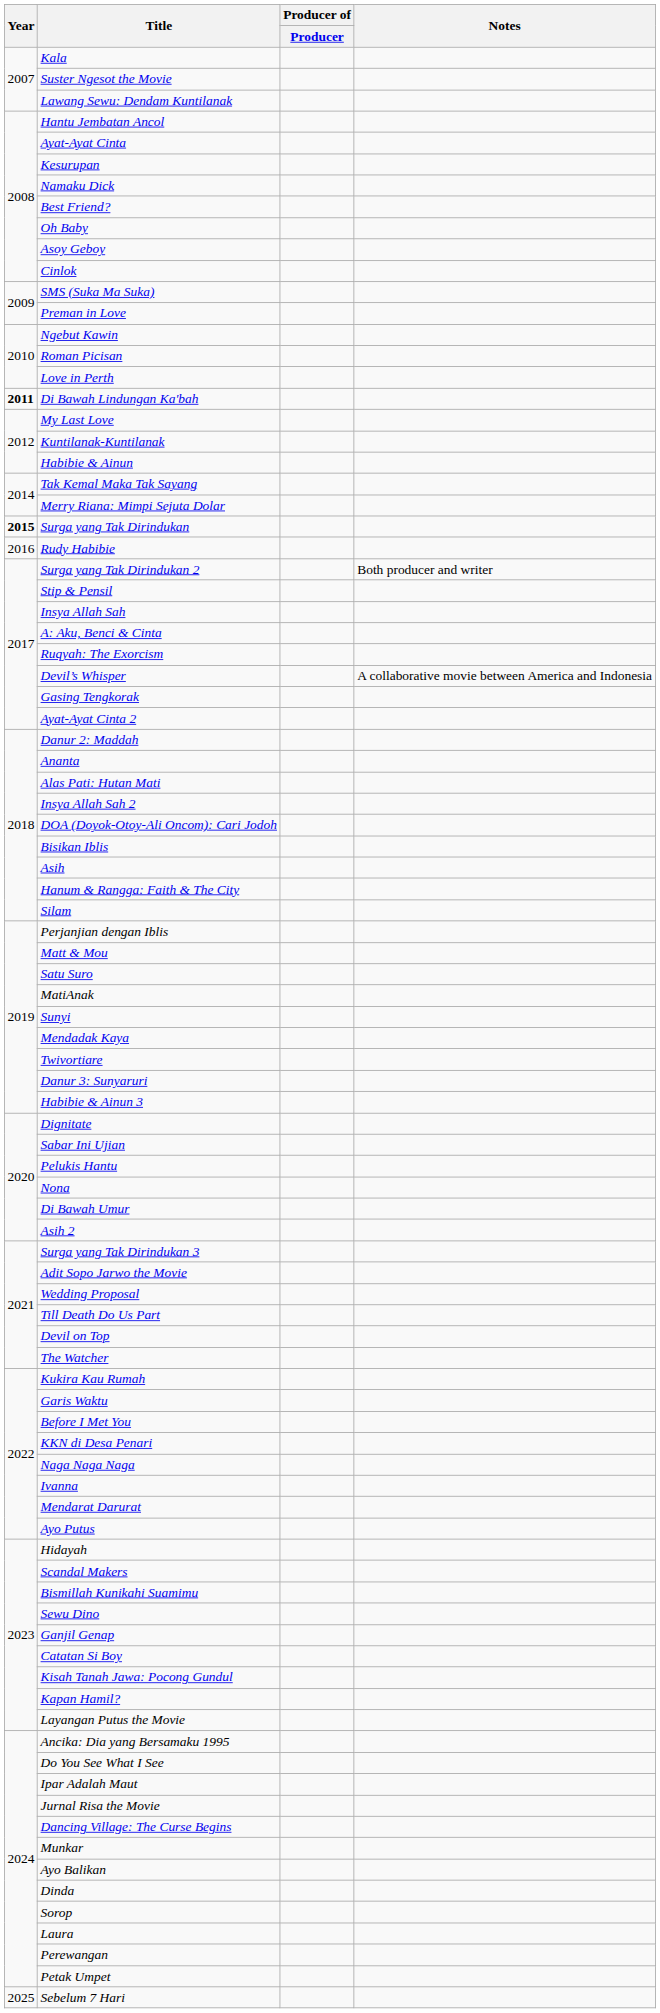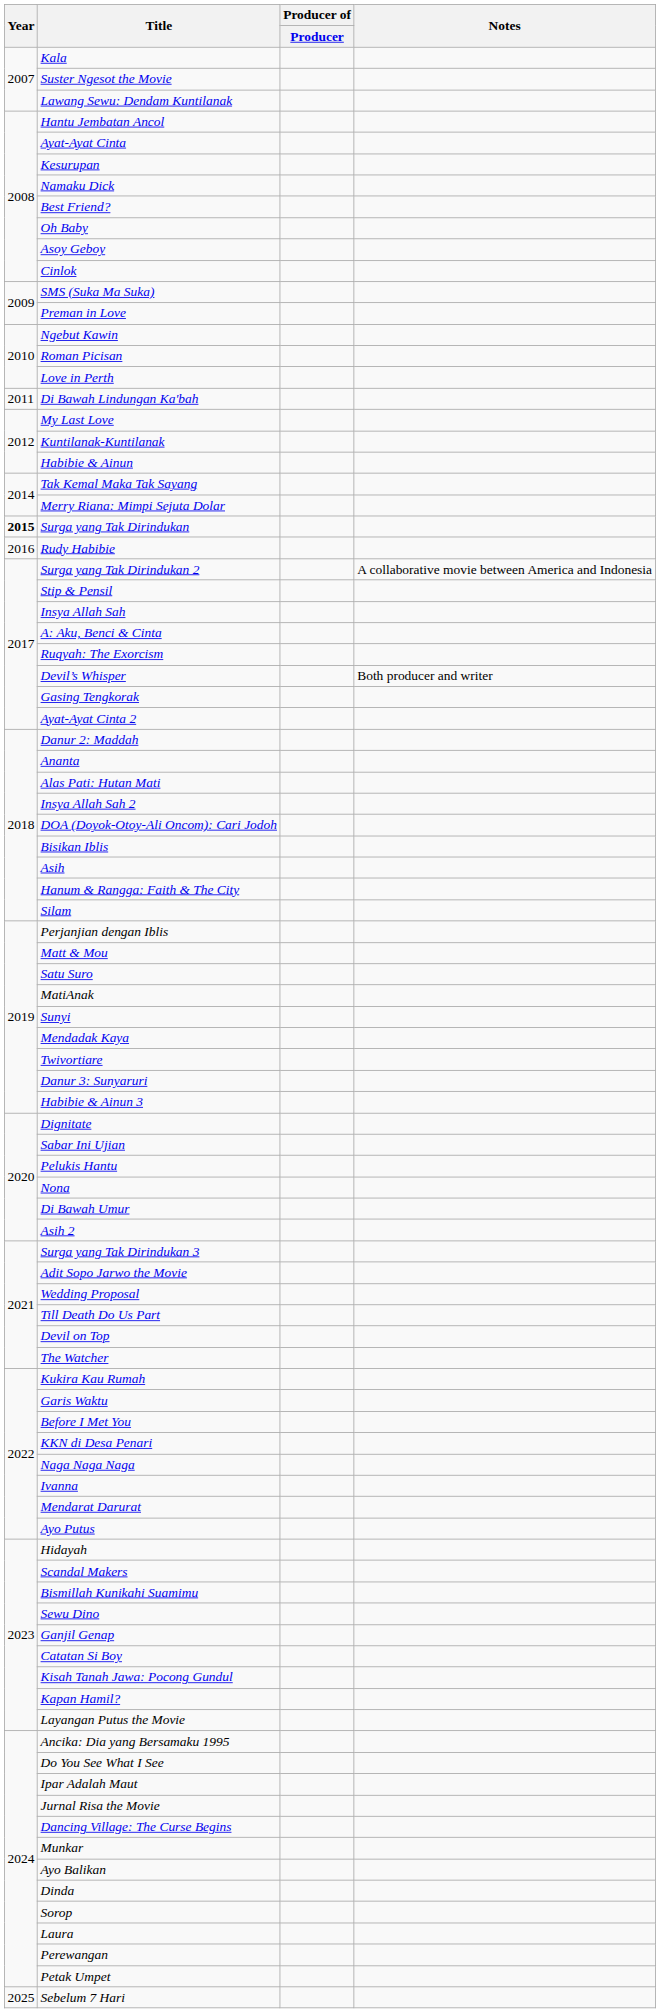Di Bawah Lindungan Ka'bah | Year: bold -> normal
Surga yang Tak Dirindukan 2 | Notes: Both producer and writer -> A collaborative movie between America and Indonesia
Devil’s Whisper | Notes: A collaborative movie between America and Indonesia -> Both producer and writer
